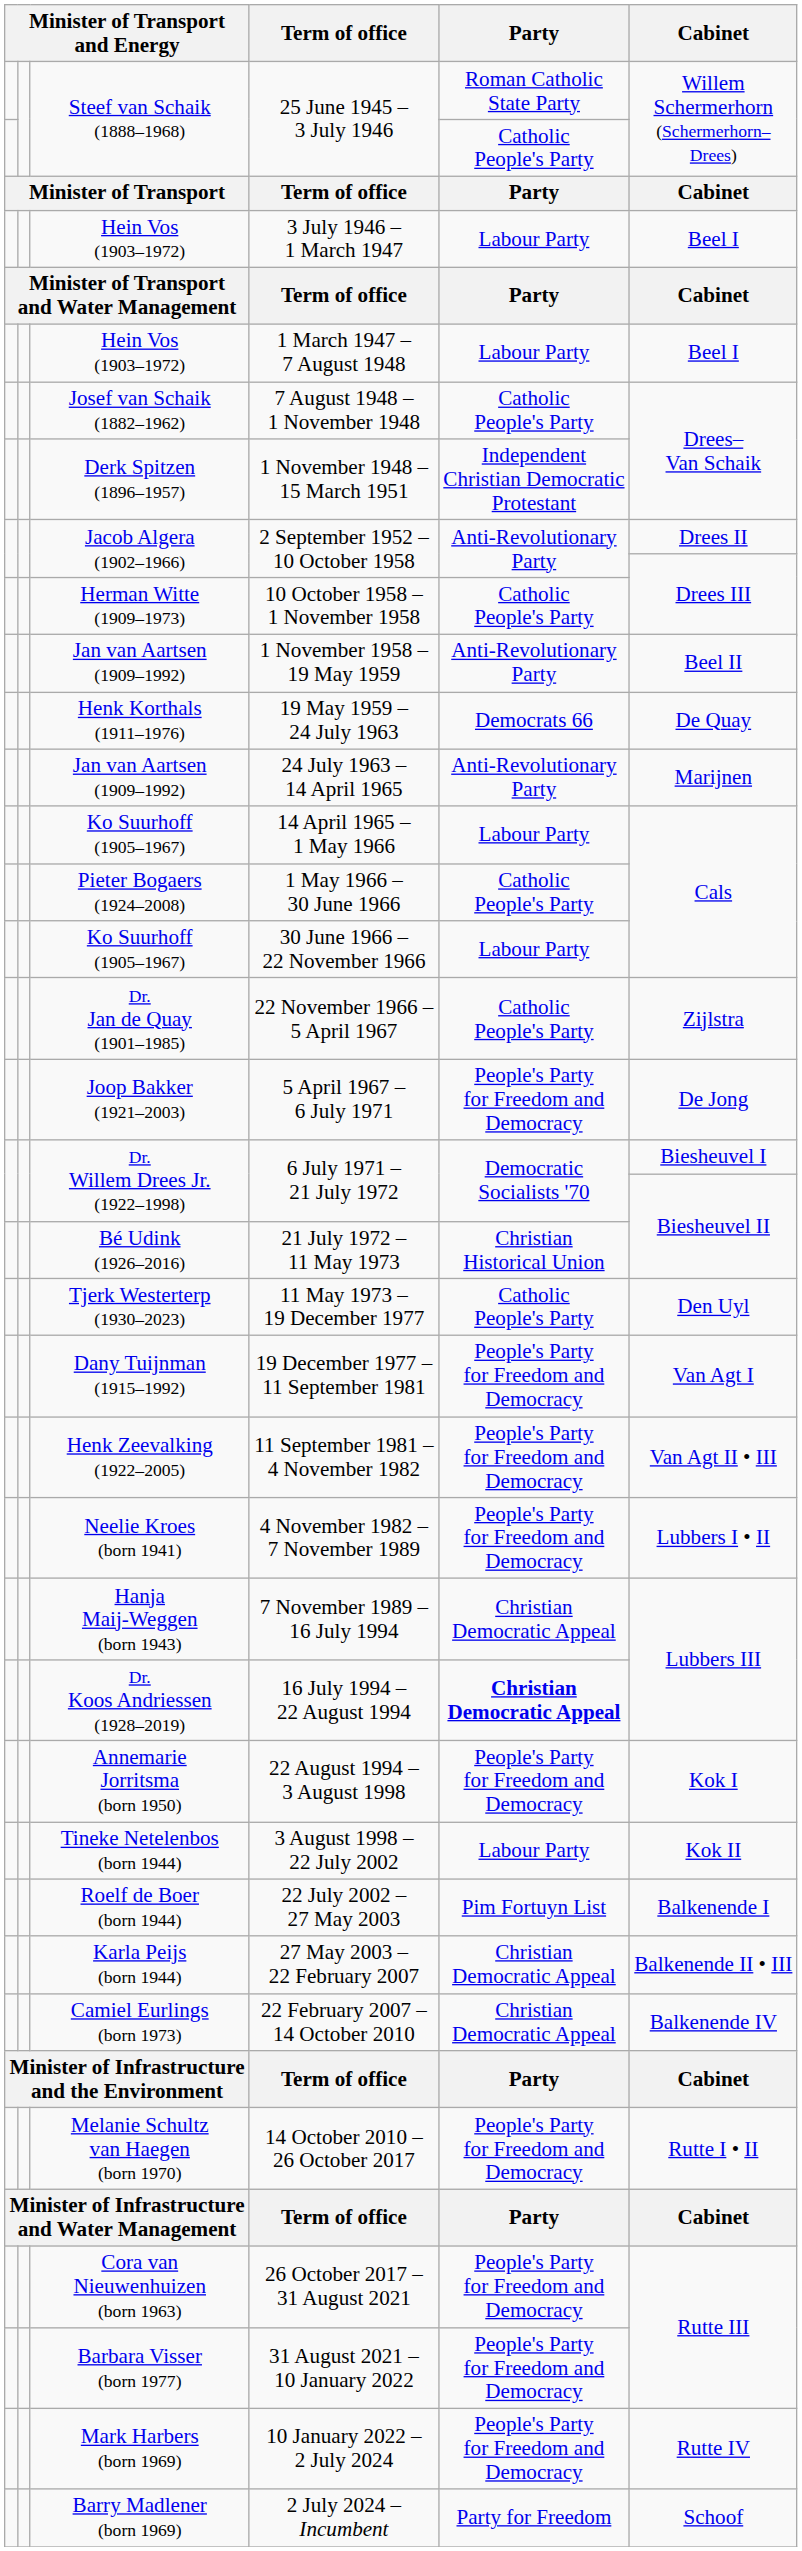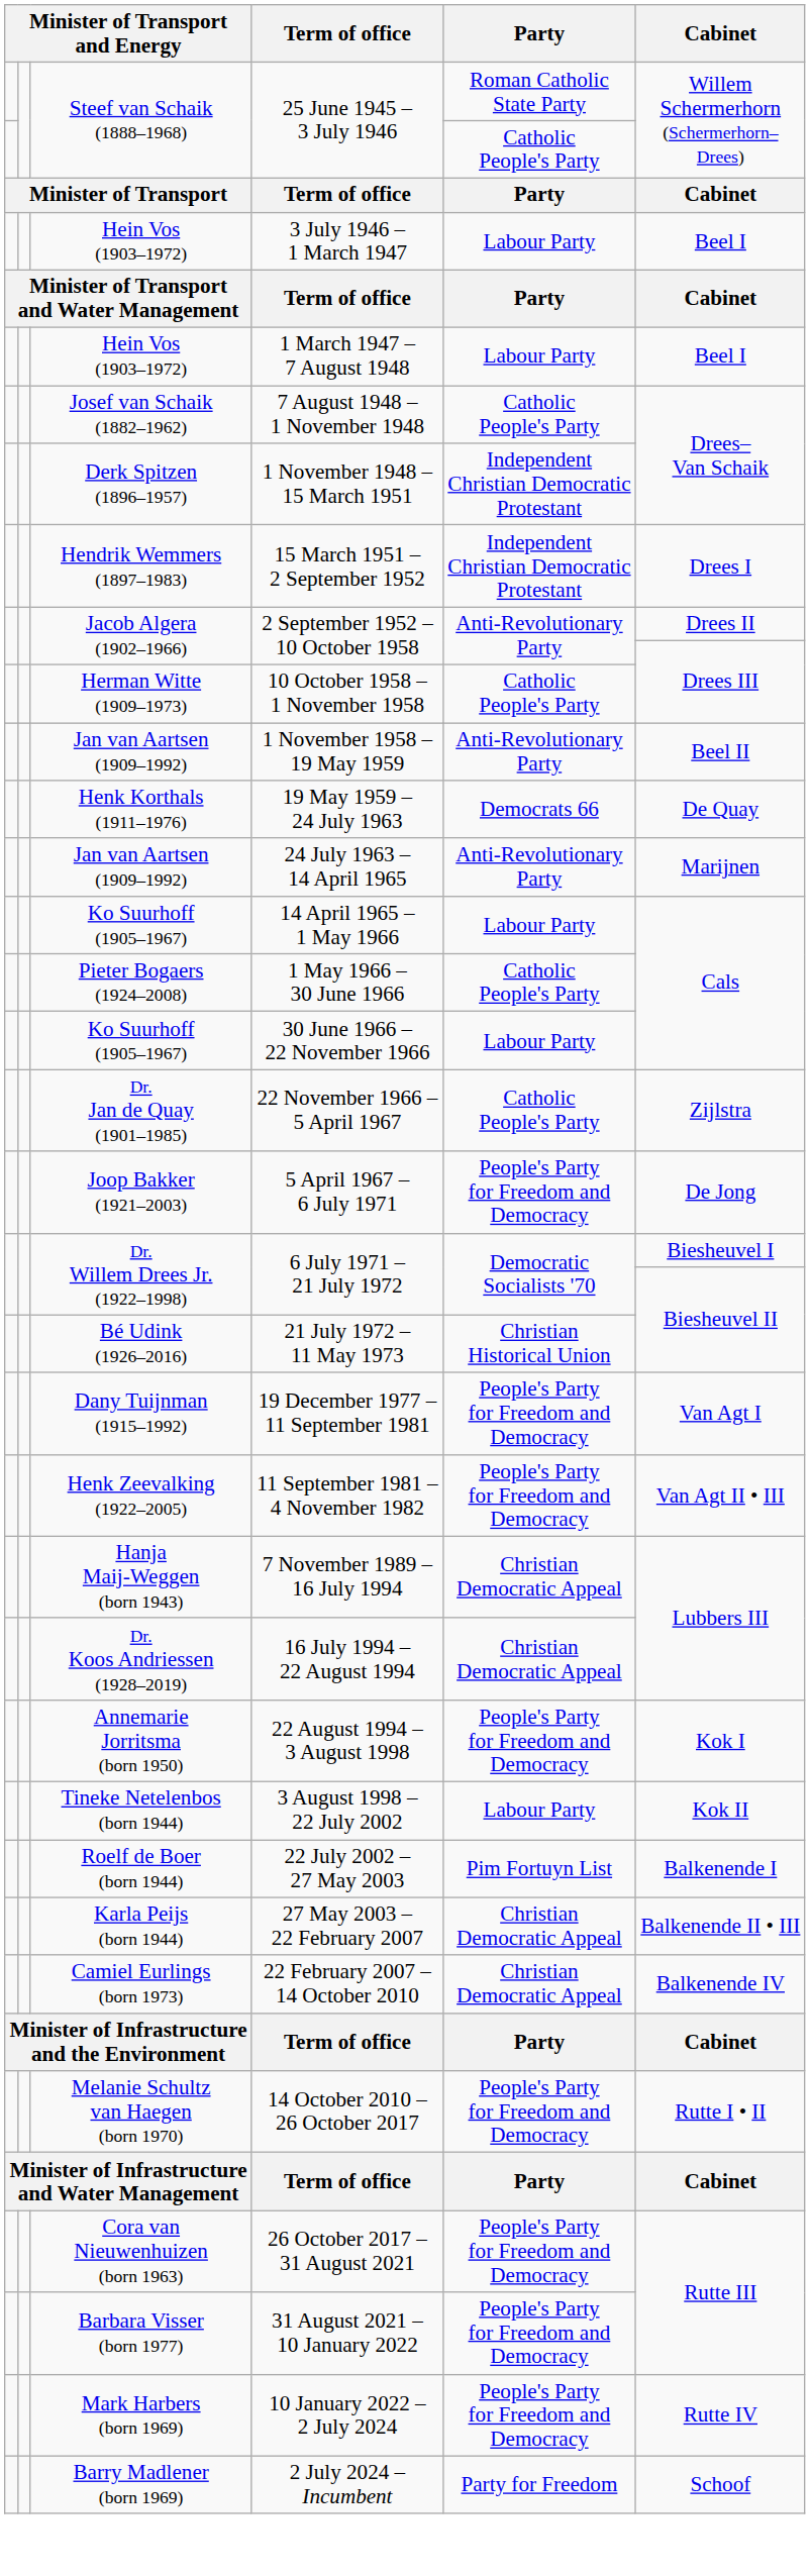+ row: Hendrik Wemmers (1897–1983) | 15 March 1951 – 2 September 1952 | Independent Christian Democratic Protestant | Drees I
- row: Tjerk Westerterp (1930–2023) | 11 May 1973 – 19 December 1977 | Catholic People's Party | Den Uyl
- row: Neelie Kroes (born 1941) | 4 November 1982 – 7 November 1989 | People's Party for Freedom and Democracy | Lubbers I • II
16 July 1994 – 22 August 1994 | Party: bold -> normal
